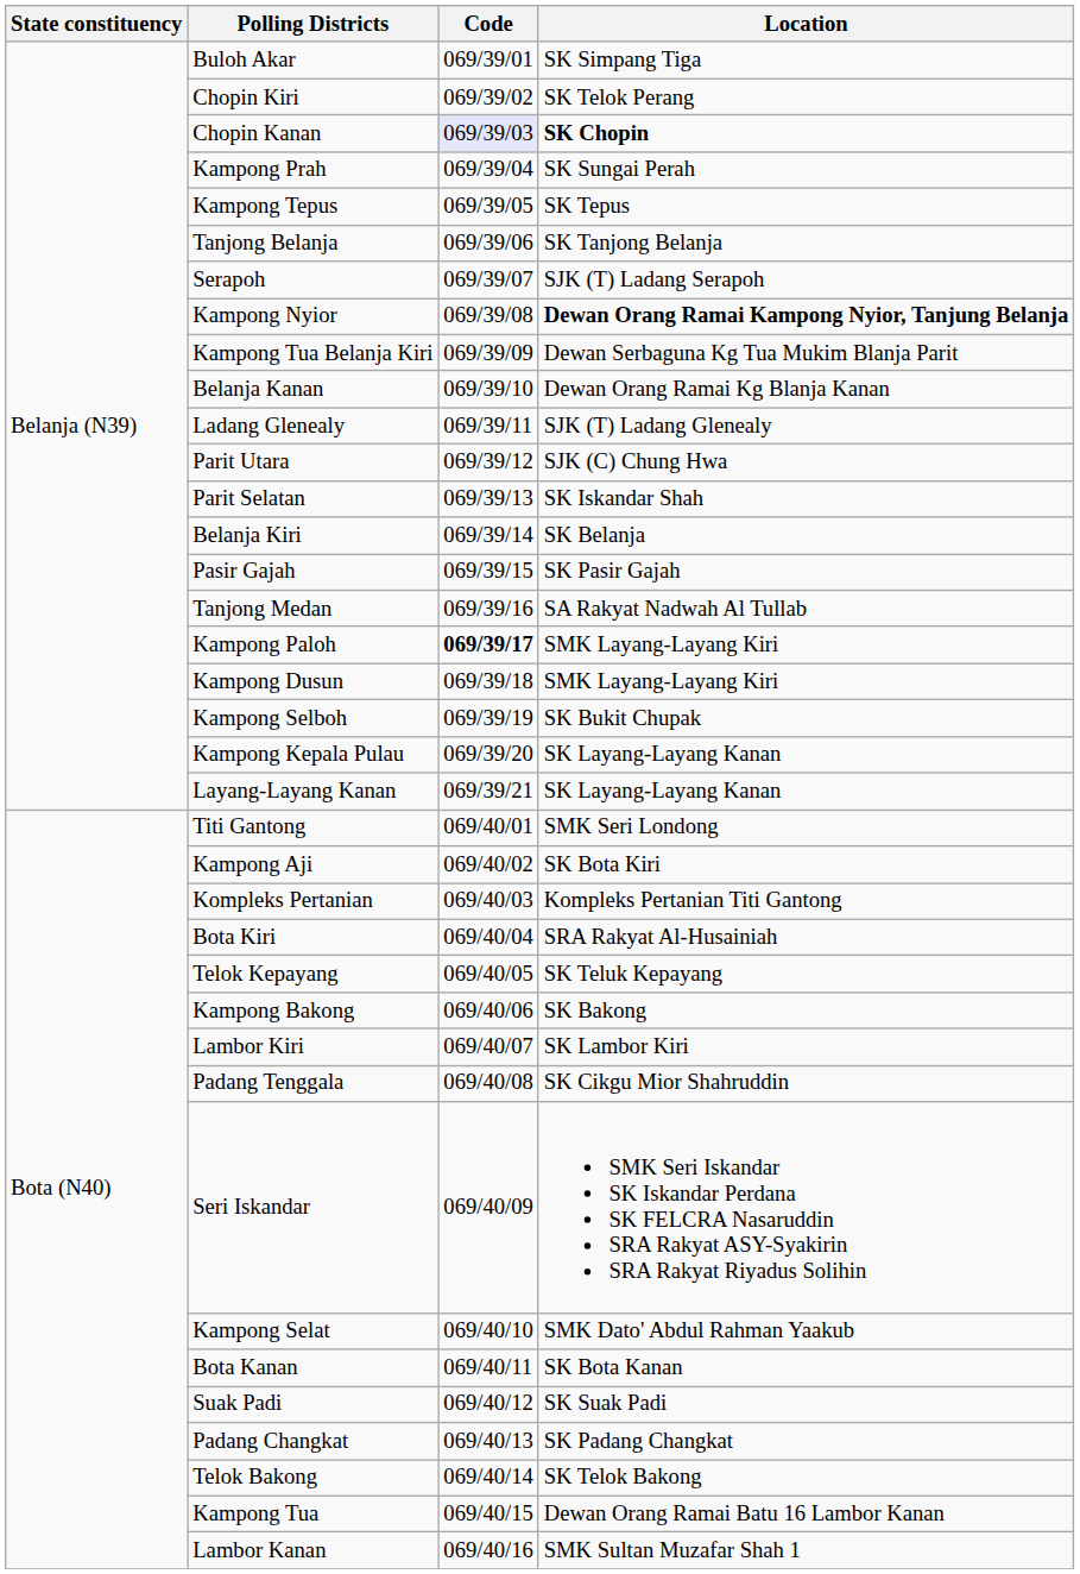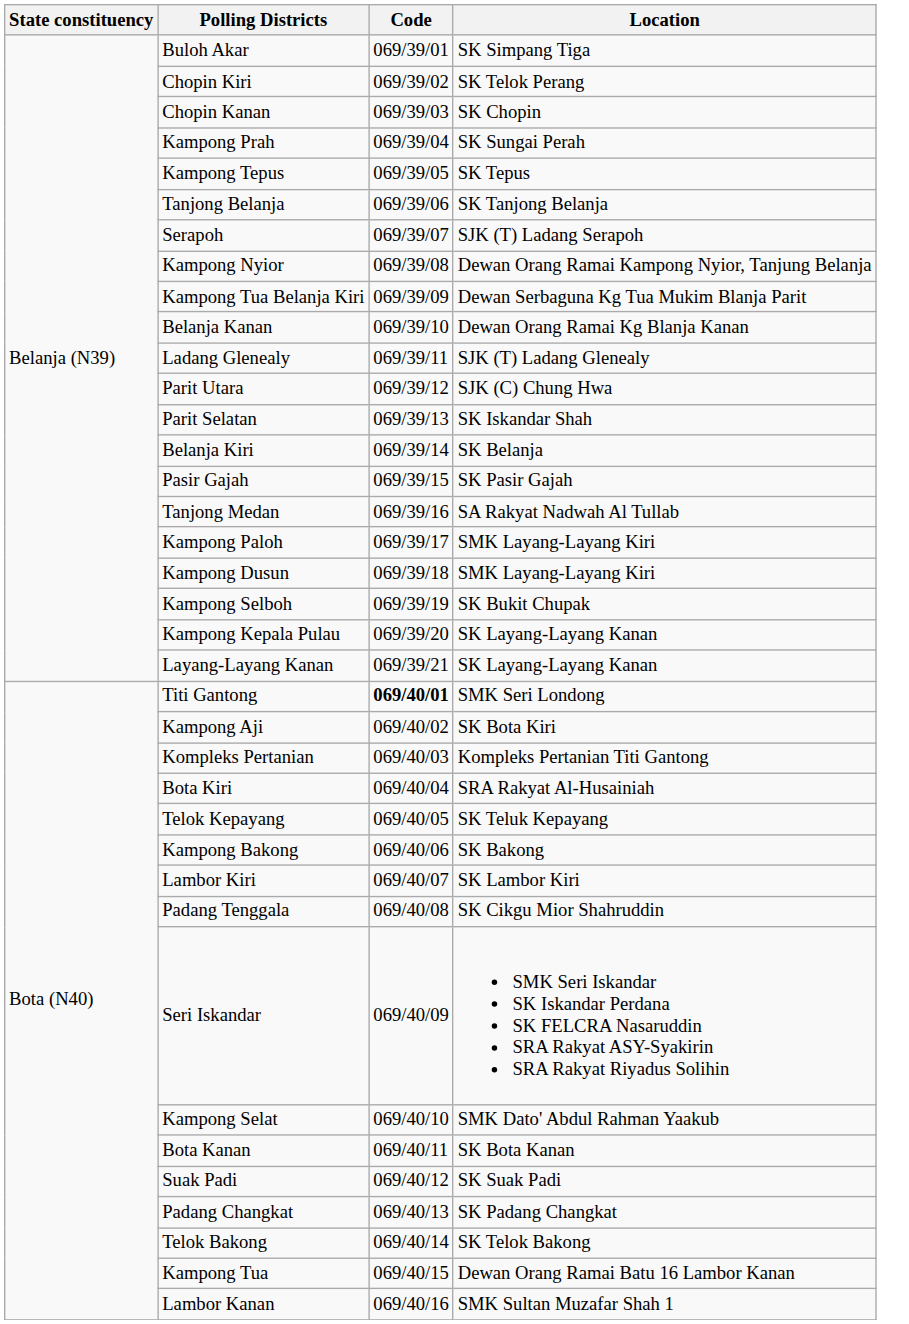Chopin Kanan | Code: lavender background -> no background
Chopin Kanan | Location: bold -> normal
Kampong Nyior | Location: bold -> normal
Kampong Paloh | Code: bold -> normal
Titi Gantong | Code: normal -> bold
